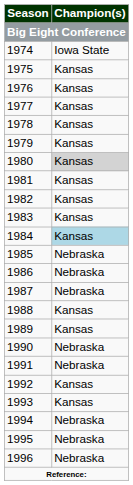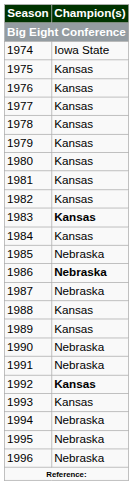1980 | Champion(s): lightgrey background -> no background
1983 | Champion(s): normal -> bold
1984 | Champion(s): lightblue background -> no background
1986 | Champion(s): normal -> bold
1992 | Champion(s): normal -> bold
